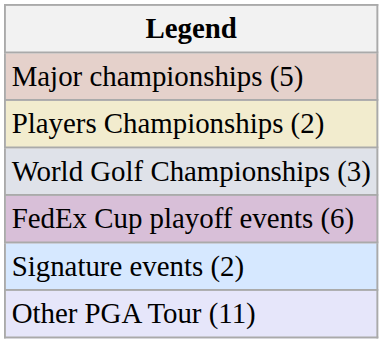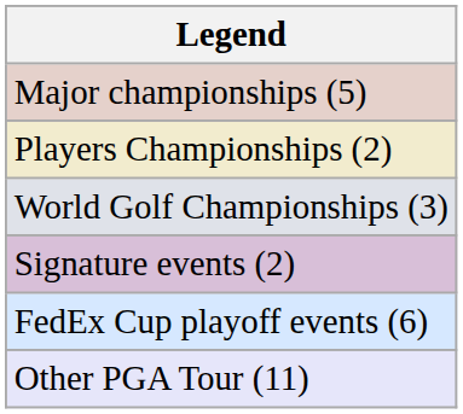row 5 | column 1: FedEx Cup playoff events (6) -> Signature events (2)
row 6 | column 1: Signature events (2) -> FedEx Cup playoff events (6)
